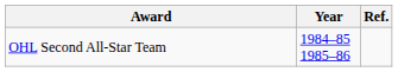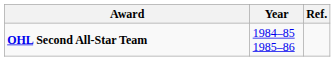row 2 | Award: normal -> bold
